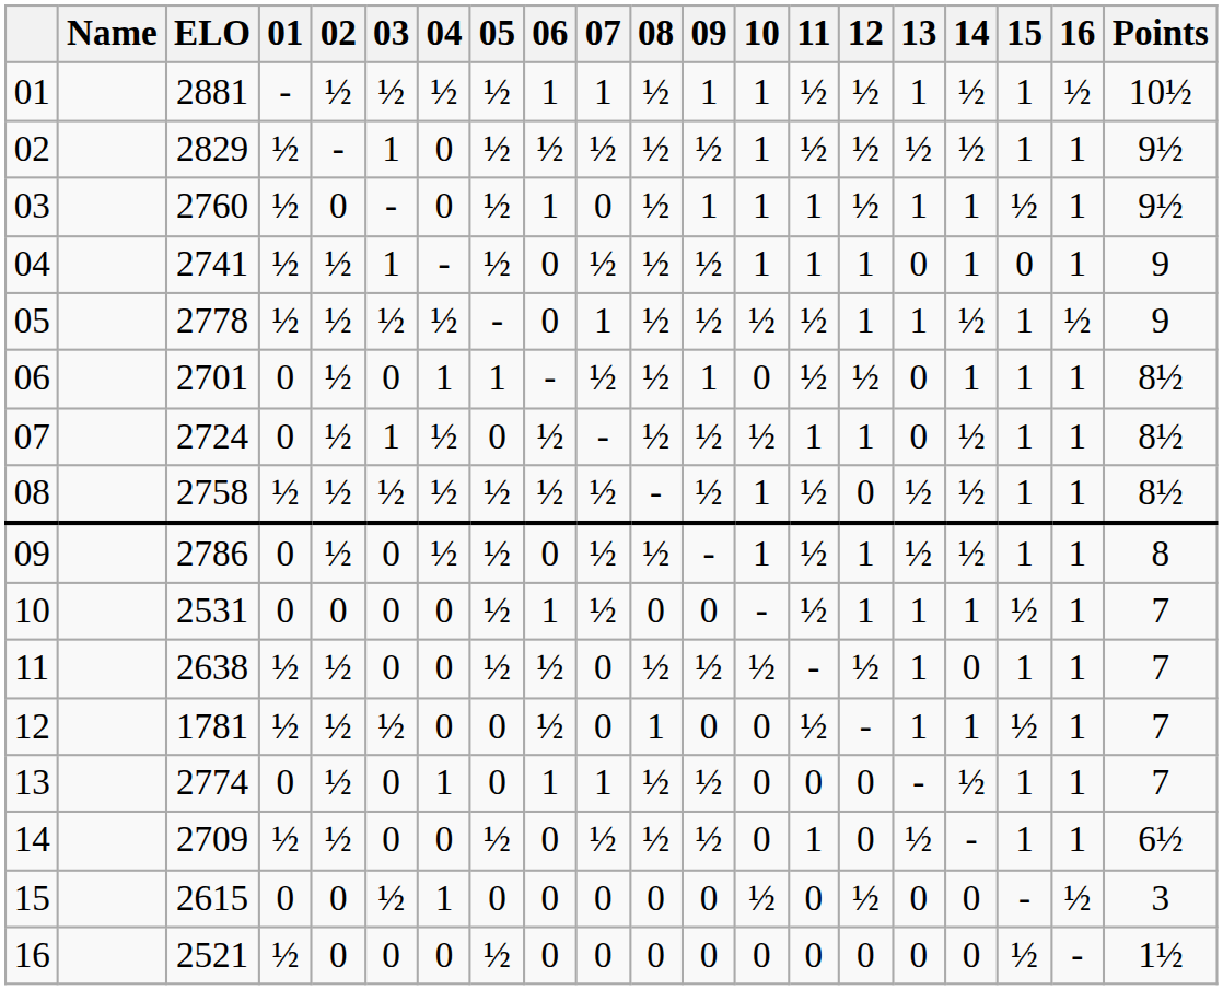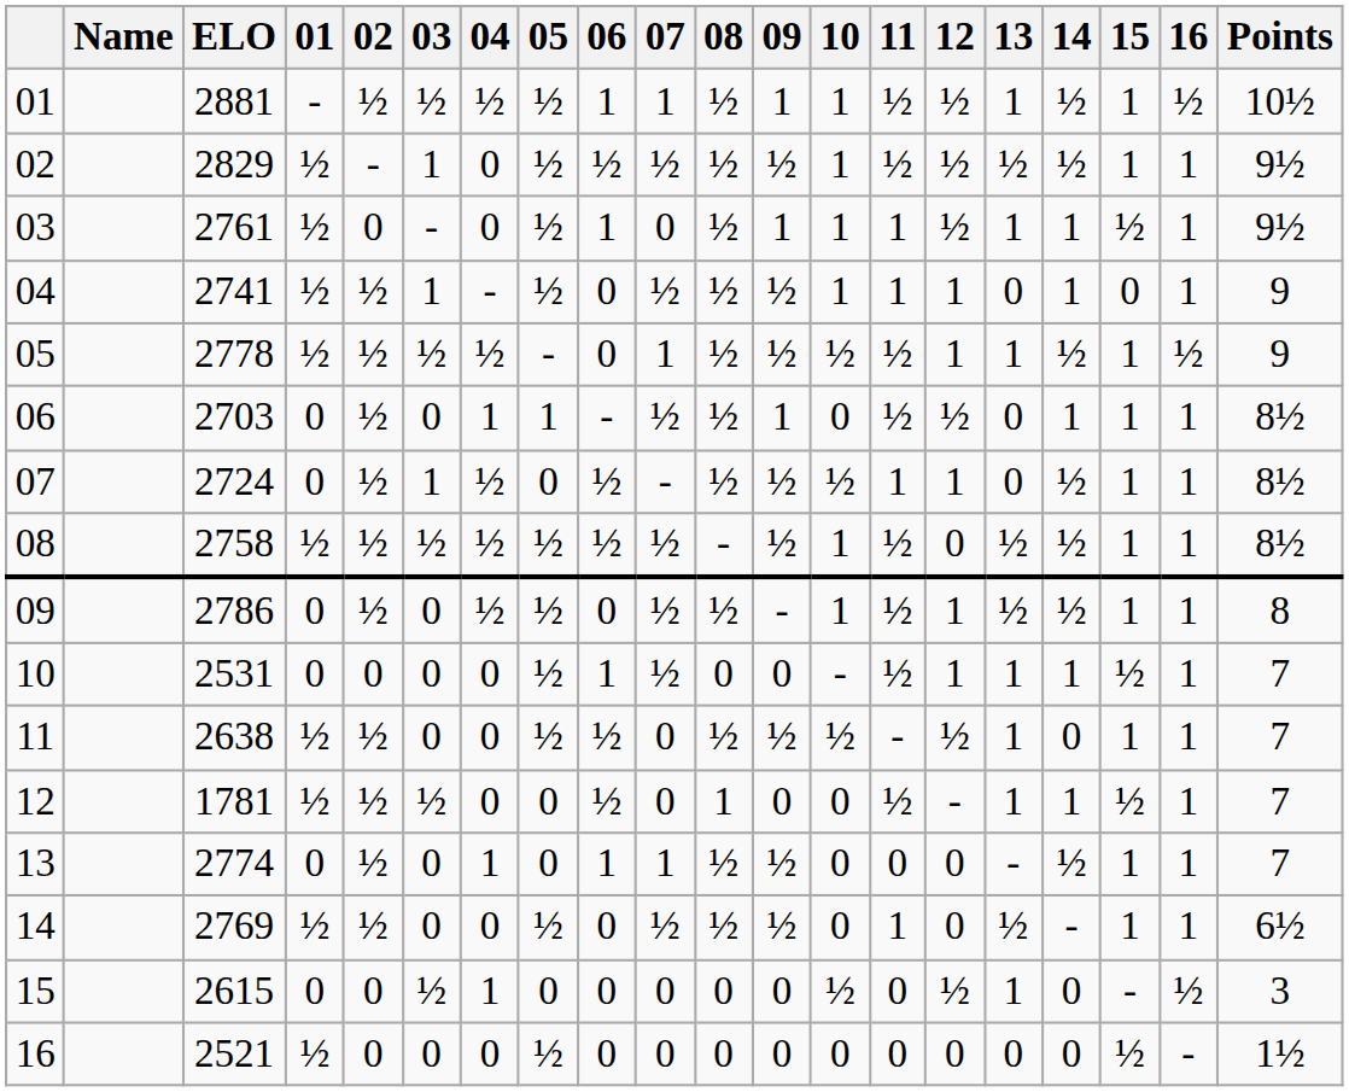row 4 | ELO: 2760 -> 2761
row 7 | ELO: 2701 -> 2703
row 15 | ELO: 2709 -> 2769
row 16 | 13: 0 -> 1
